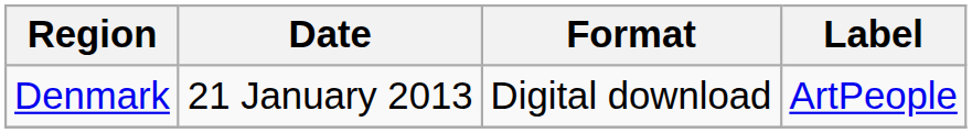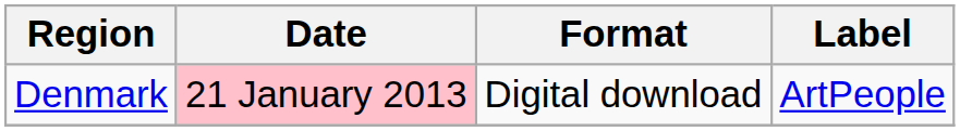Denmark | Date: no background -> pink background
